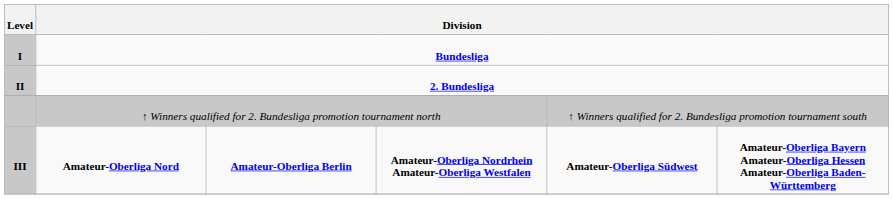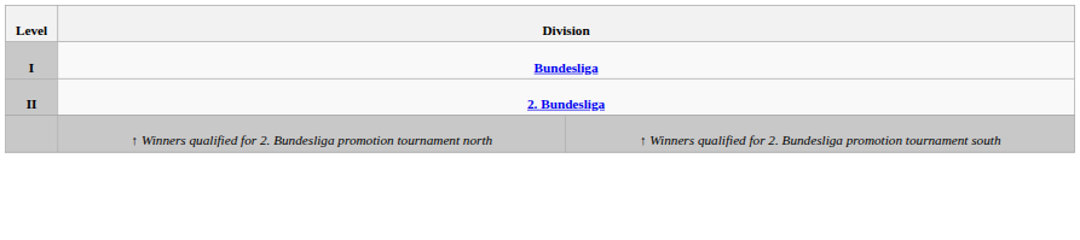- row: III | Amateur-Oberliga Nord | Amateur-Oberliga Berlin | Amateur-Oberliga Nordrhein Amateur-Oberliga Westfalen | Amateur-Oberliga Südwest | Amateur-Oberliga Bayern Amateur-Oberliga Hessen Amateur-Oberliga Baden-Württemberg
